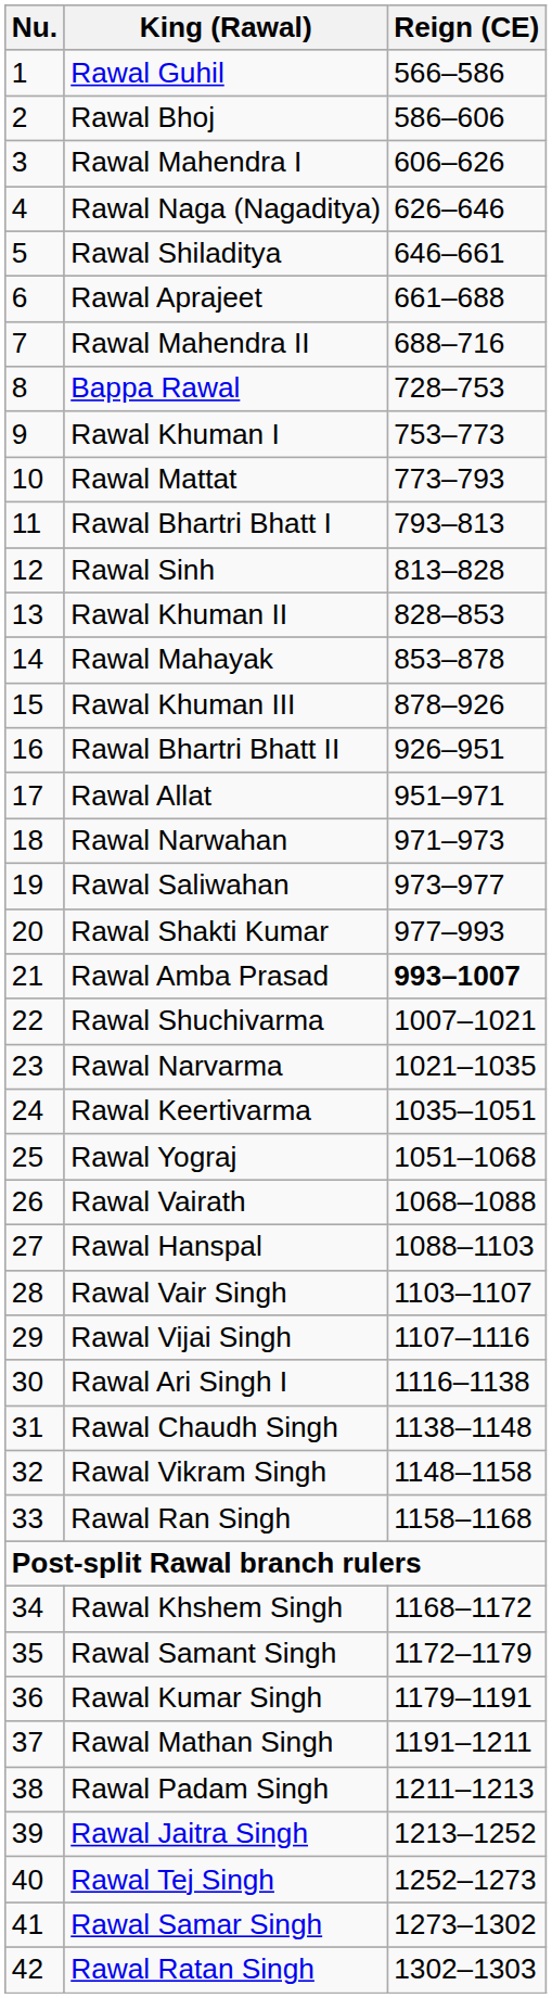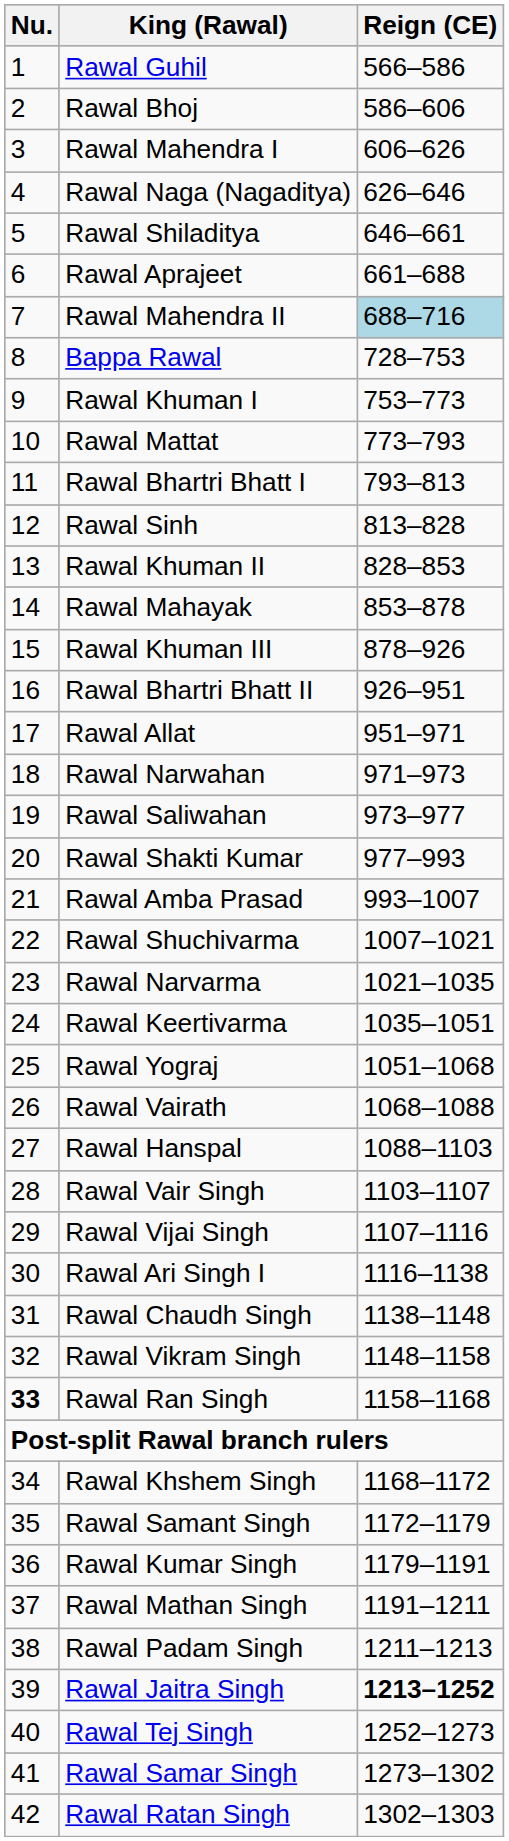Rawal Mahendra II | Reign (CE): no background -> lightblue background
Rawal Amba Prasad | Reign (CE): bold -> normal
Rawal Ran Singh | Nu.: normal -> bold
Rawal Jaitra Singh | Reign (CE): normal -> bold
